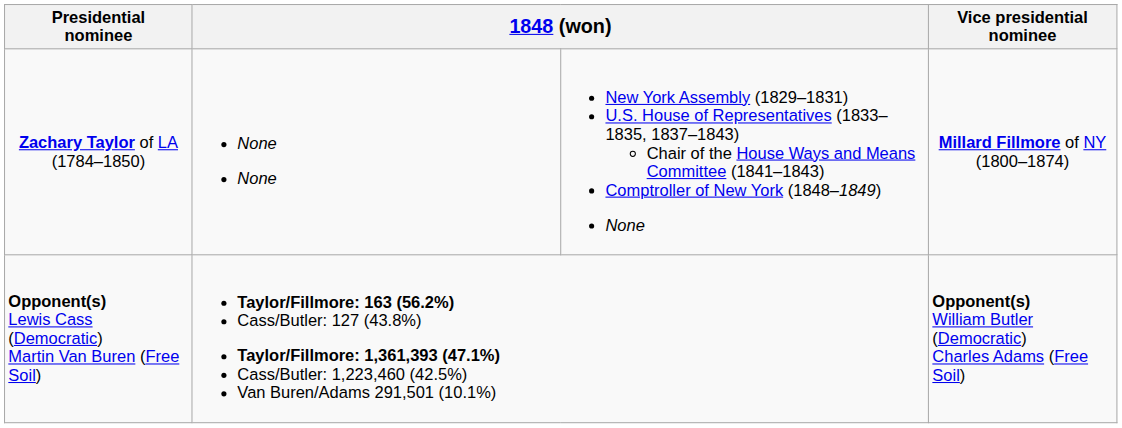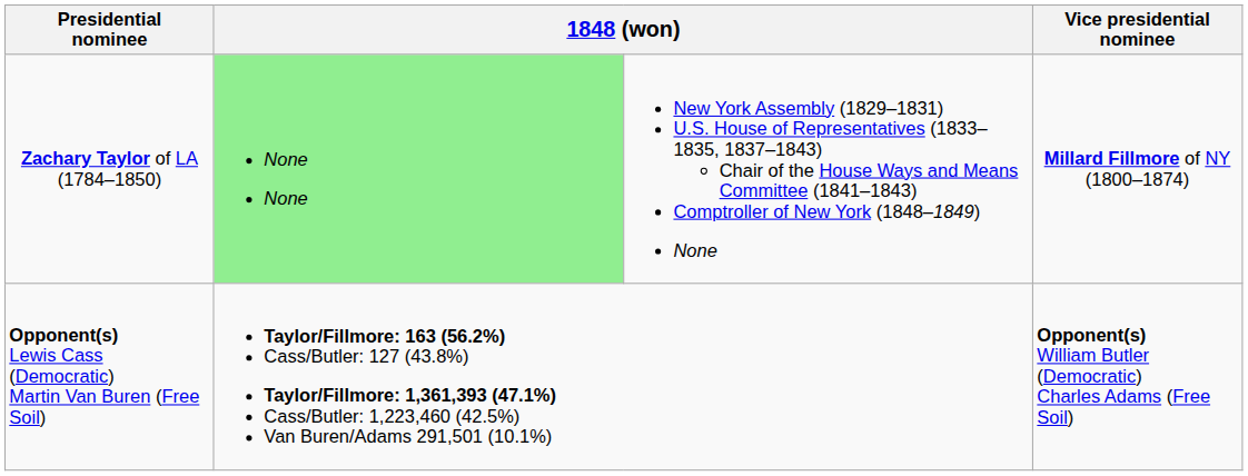Zachary Taylor of LA (1784–1850) | column 2: no background -> lightgreen background
